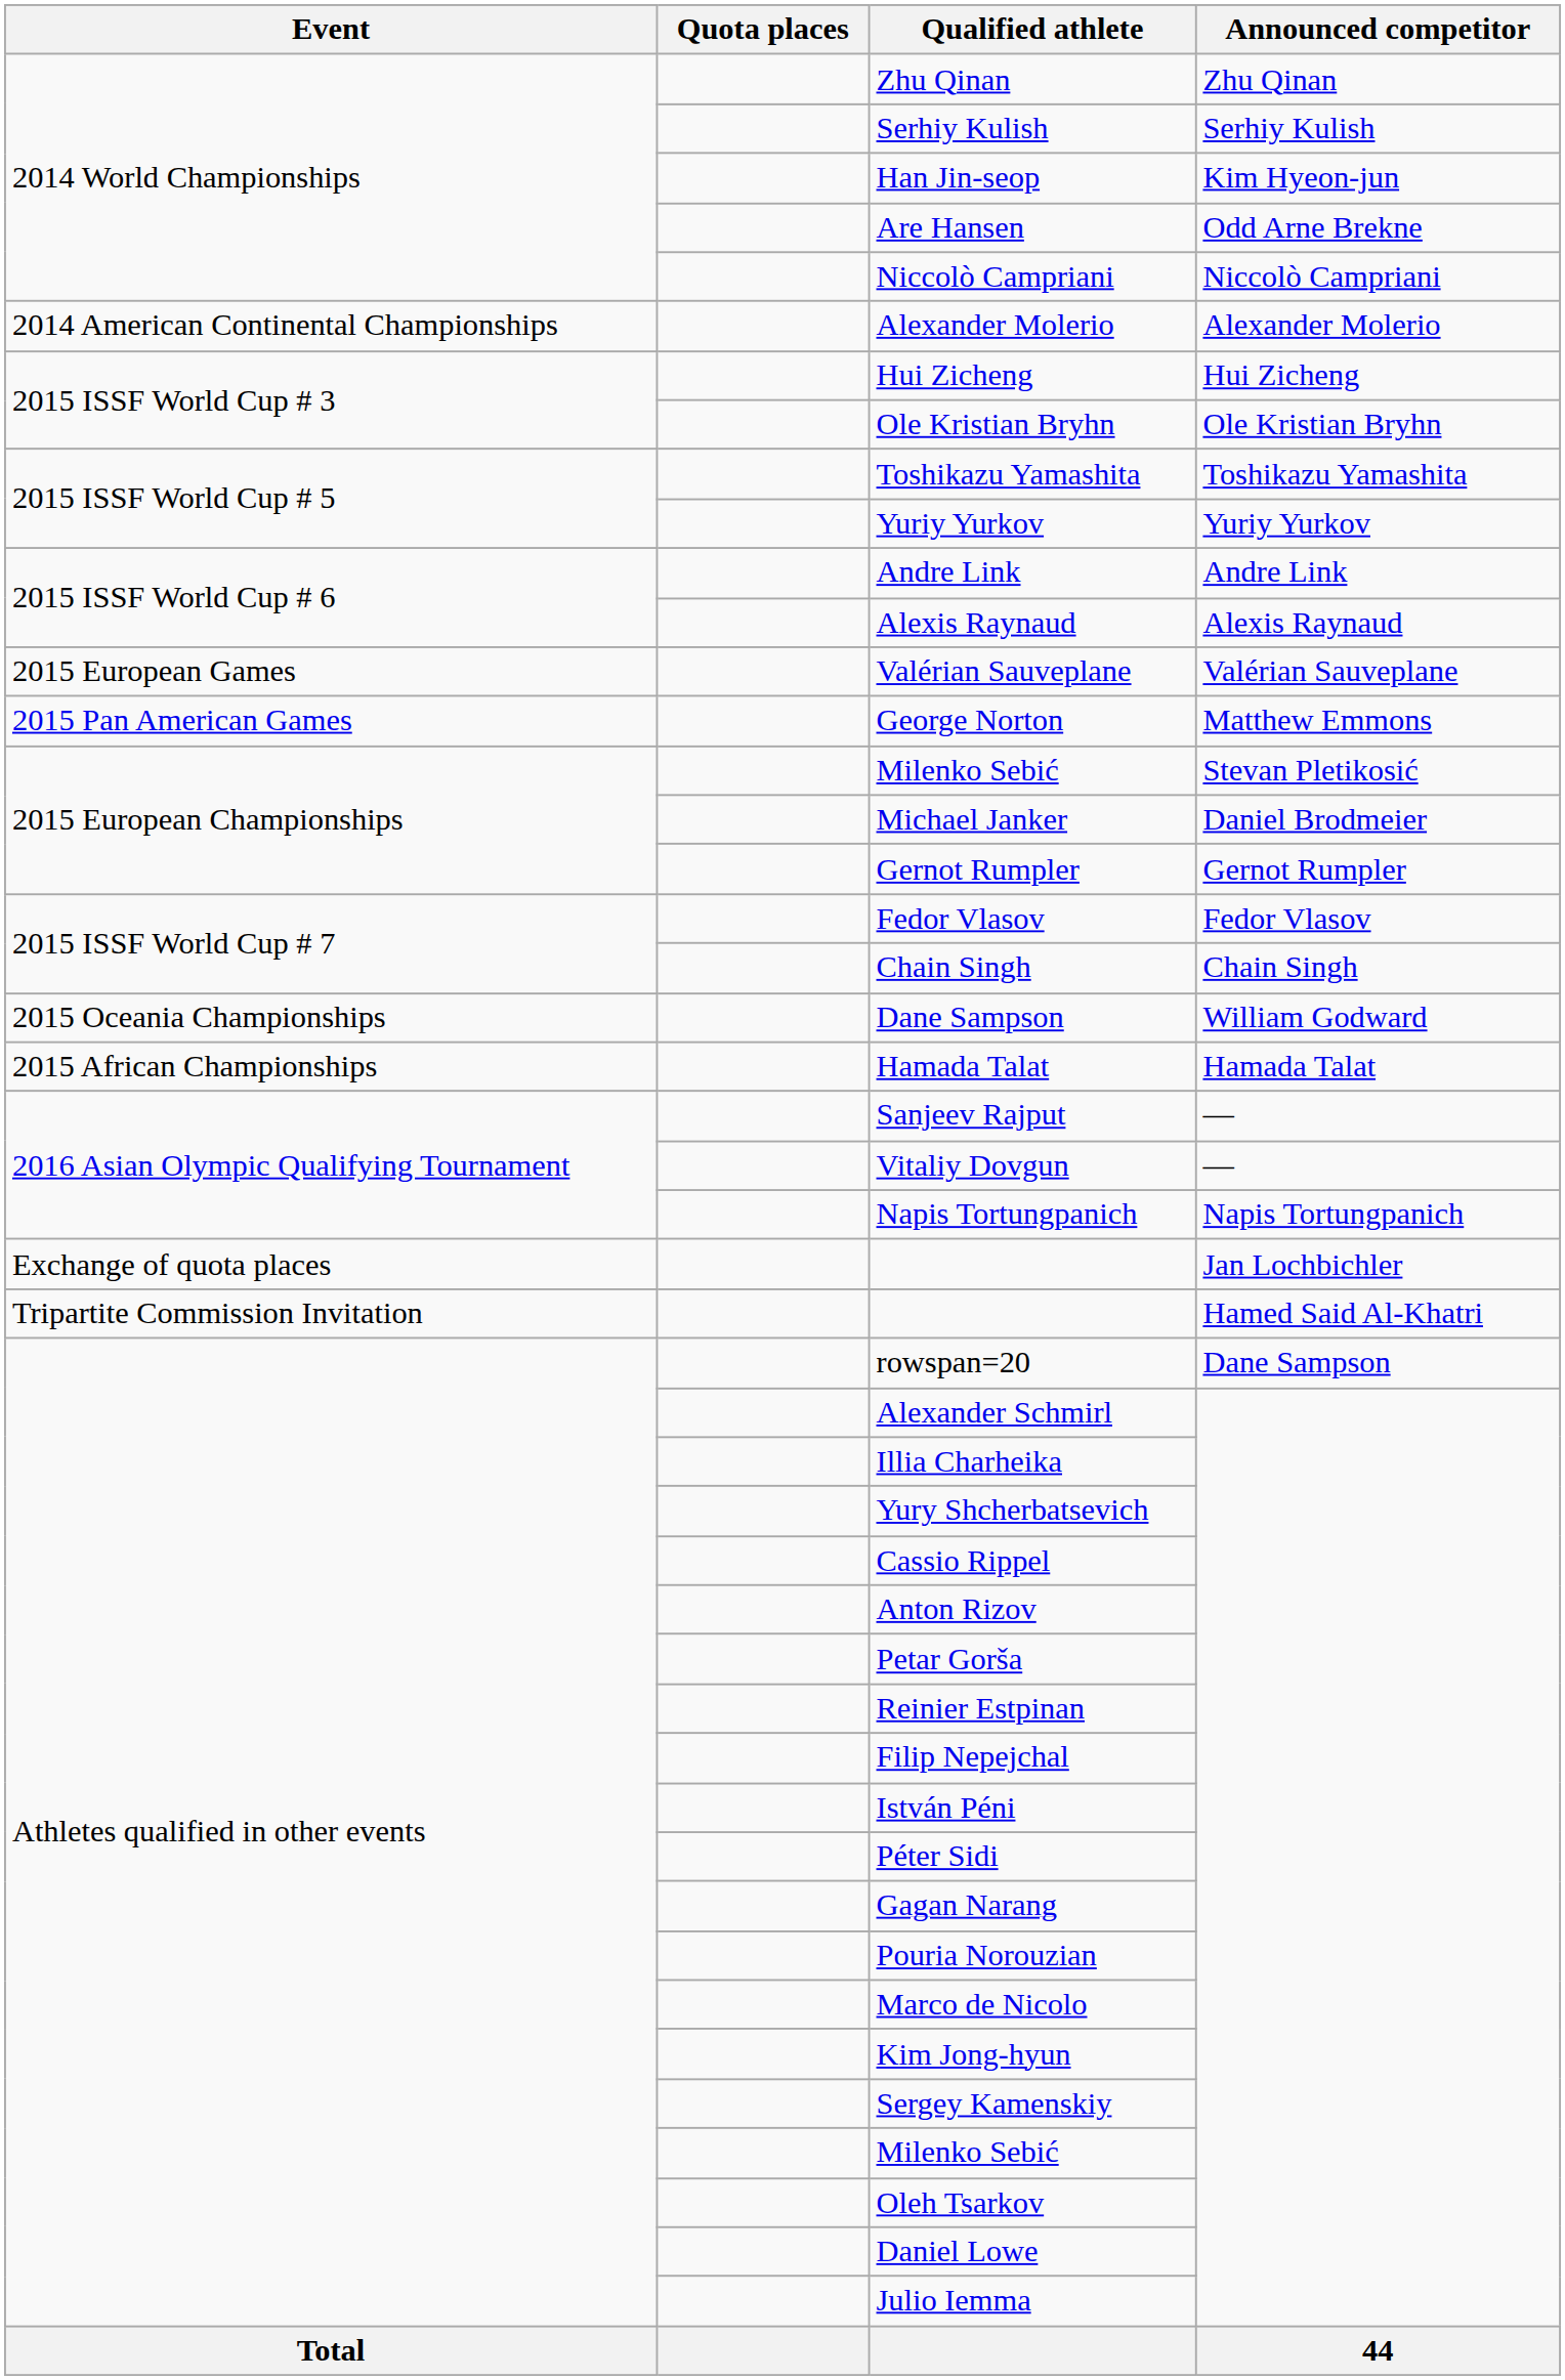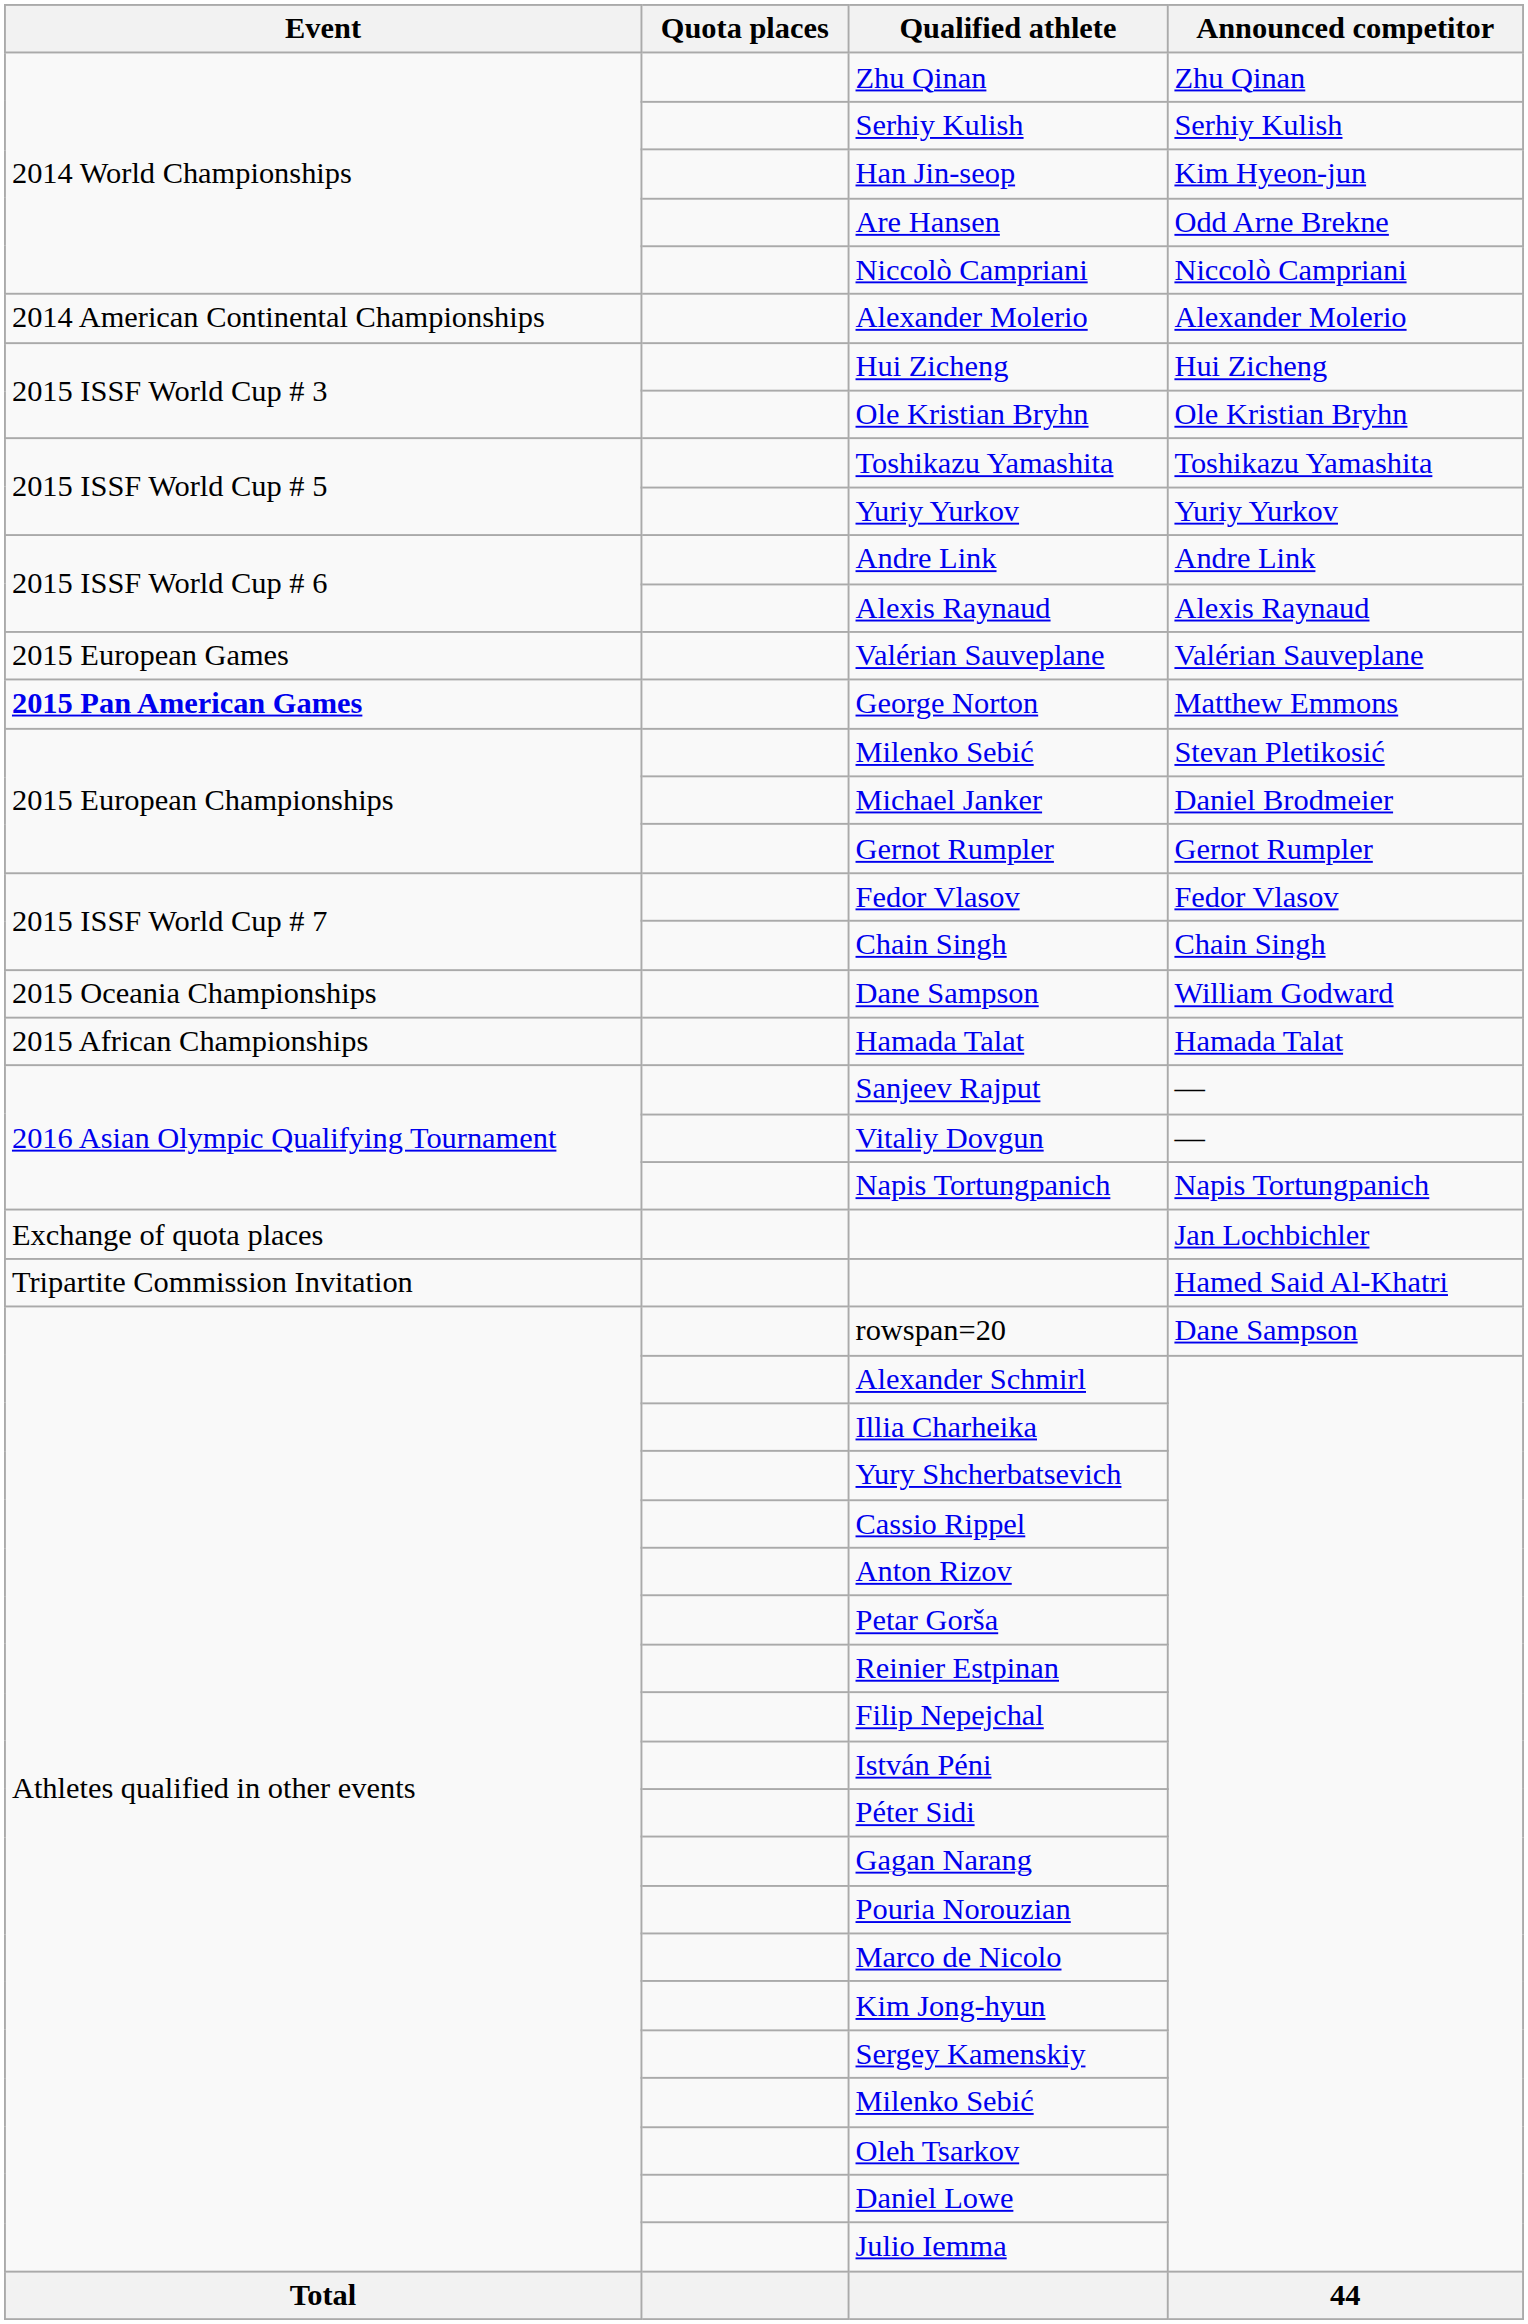George Norton | Event: normal -> bold
